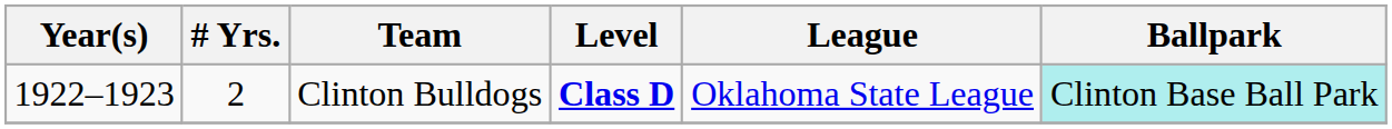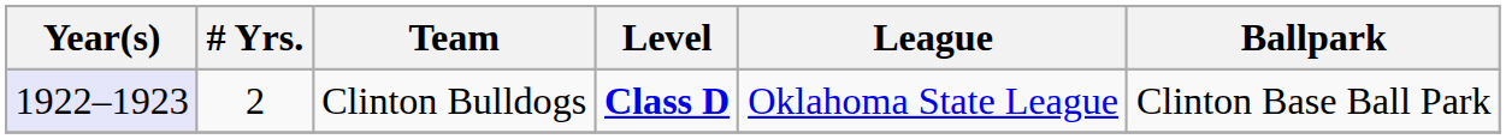Clinton Bulldogs | Year(s): no background -> lavender background
Clinton Bulldogs | Ballpark: paleturquoise background -> no background
